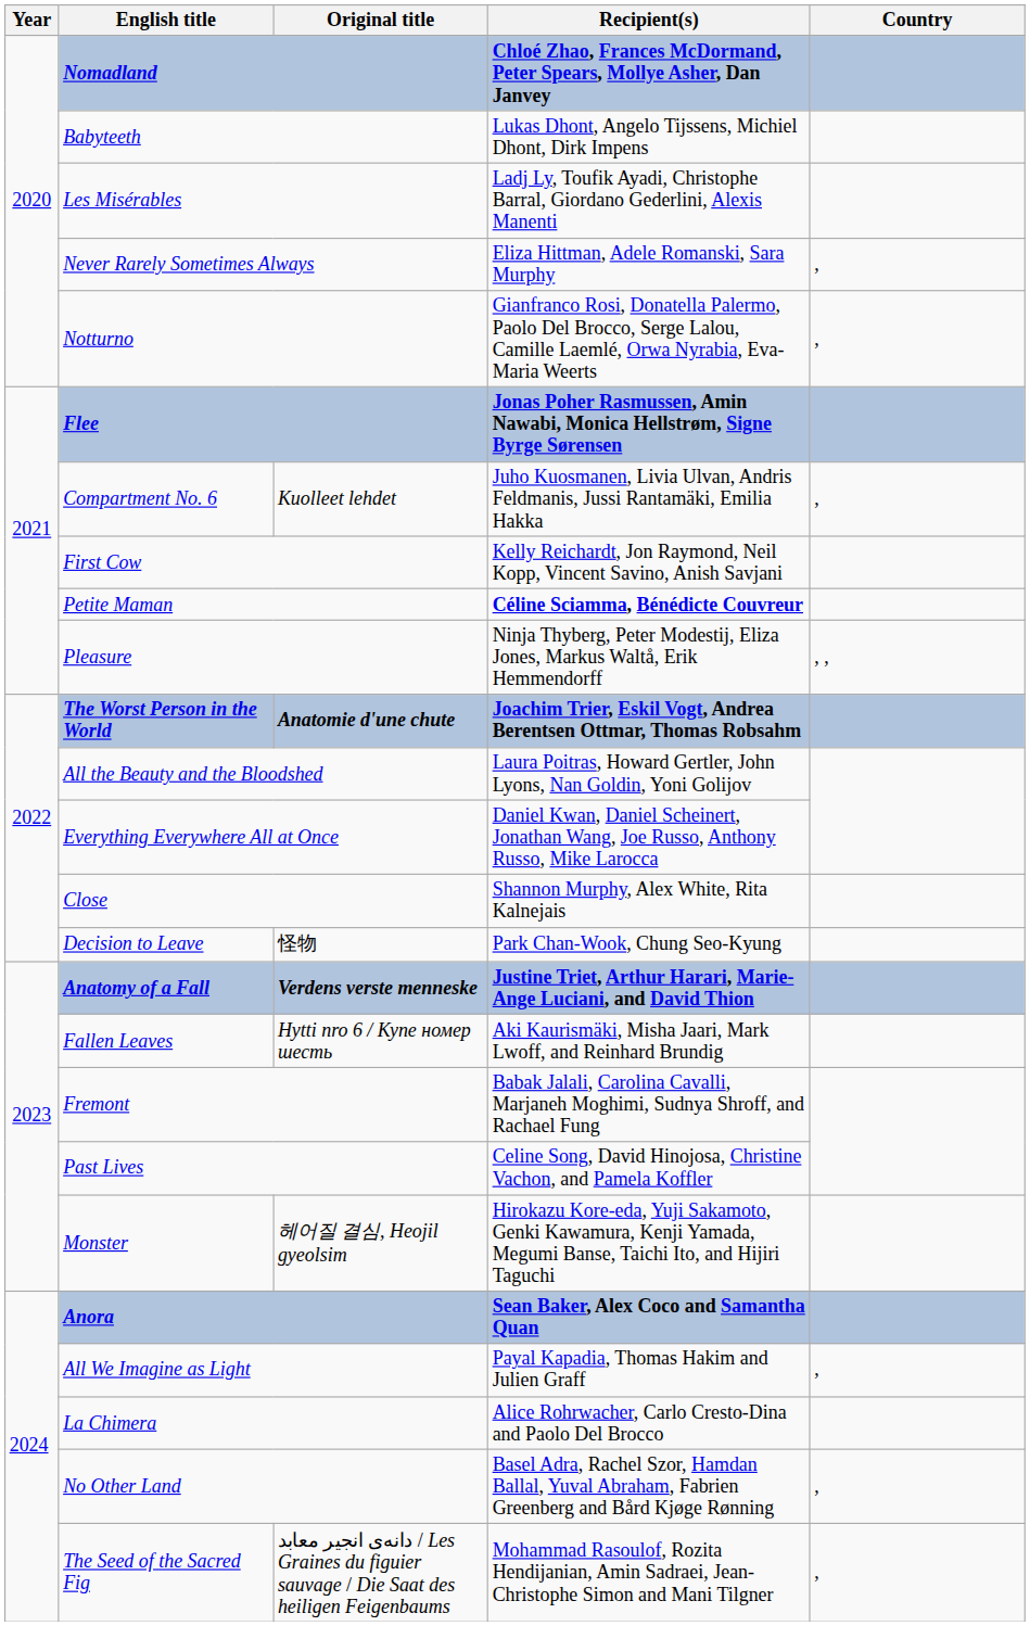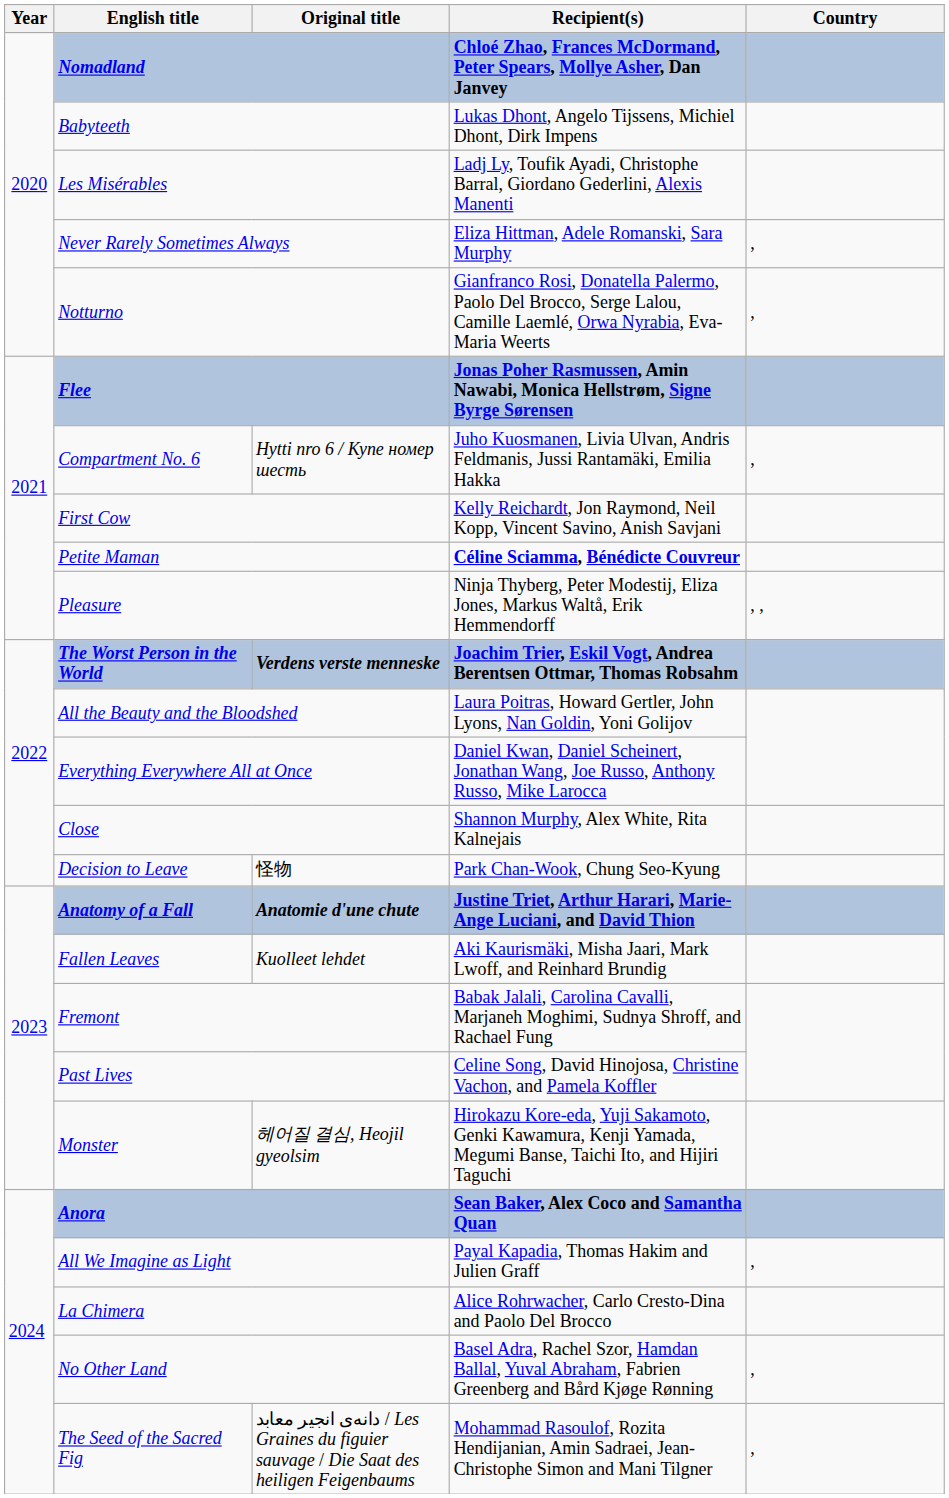Compartment No. 6 | Original title: Kuolleet lehdet -> Hytti nro 6 / Купе номер шесть
The Worst Person in the World | Original title: Anatomie d'une chute -> Verdens verste menneske
Anatomy of a Fall | Original title: Verdens verste menneske -> Anatomie d'une chute
Fallen Leaves | Original title: Hytti nro 6 / Купе номер шесть -> Kuolleet lehdet
